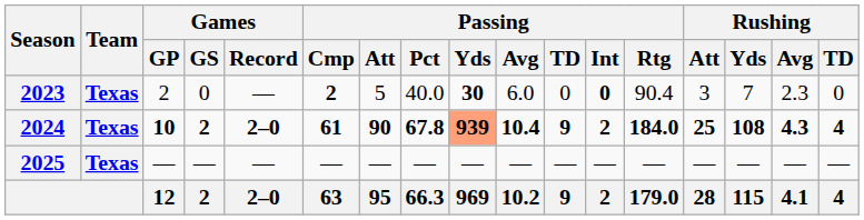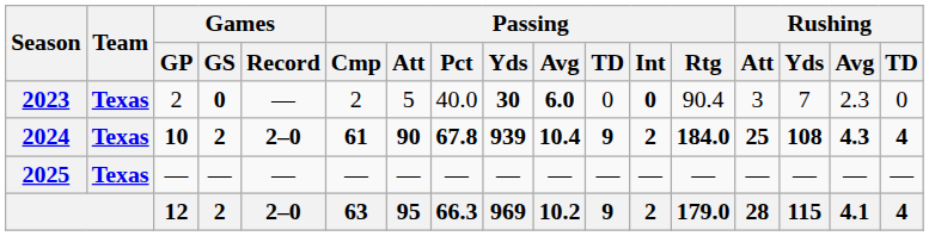2023 | Games / GS: normal -> bold
2023 | Passing / Cmp: bold -> normal
2023 | Passing / Avg: normal -> bold
2024 | Passing / Yds: lightsalmon background -> no background
